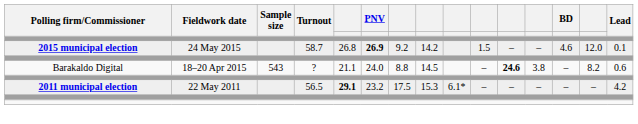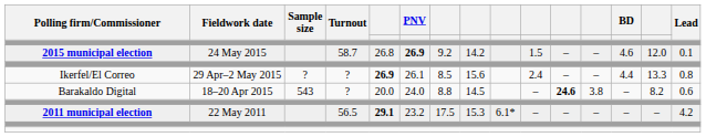+ row: Ikerfel/El Correo | 29 Apr–2 May 2015 | ? | ? | 26.9 | 26.1 | 8.5 | 15.6 | 2.4 | – | – | 4.4 | 13.3 | 0.8
Barakaldo Digital | column 5: 21.1 -> 20.0
